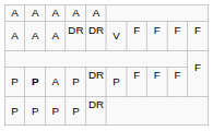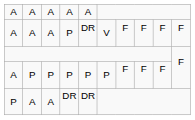row 2 | column 4: DR -> P
row 4 | column 1: P -> A
row 4 | column 2: bold -> normal
row 4 | column 3: A -> P
row 4 | column 5: DR -> P
row 5 | column 2: P -> A
row 5 | column 3: P -> A
row 5 | column 4: P -> DR
